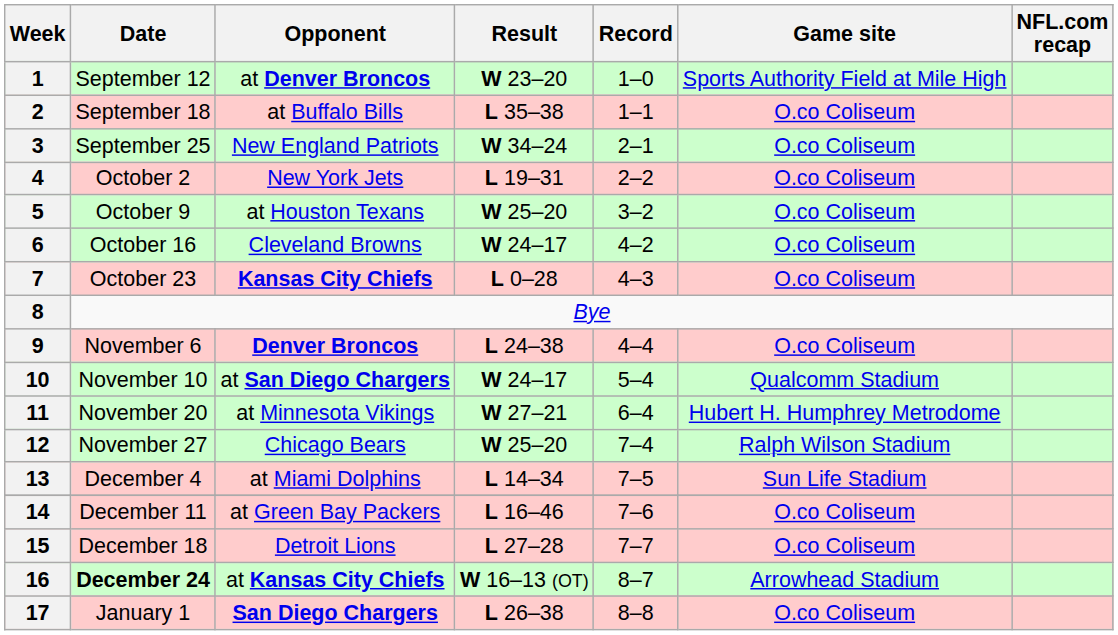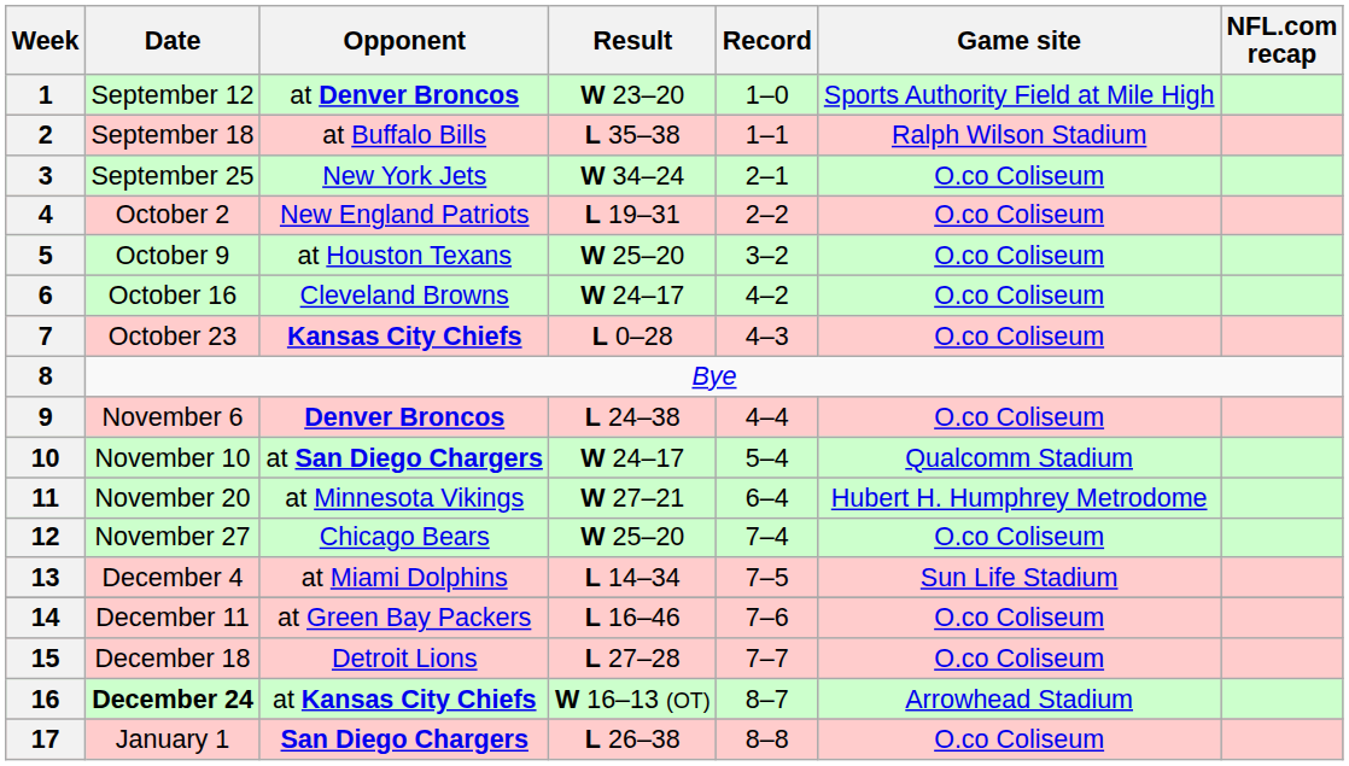2 | Game site: O.co Coliseum -> Ralph Wilson Stadium
3 | Opponent: New England Patriots -> New York Jets
4 | Opponent: New York Jets -> New England Patriots
12 | Game site: Ralph Wilson Stadium -> O.co Coliseum
